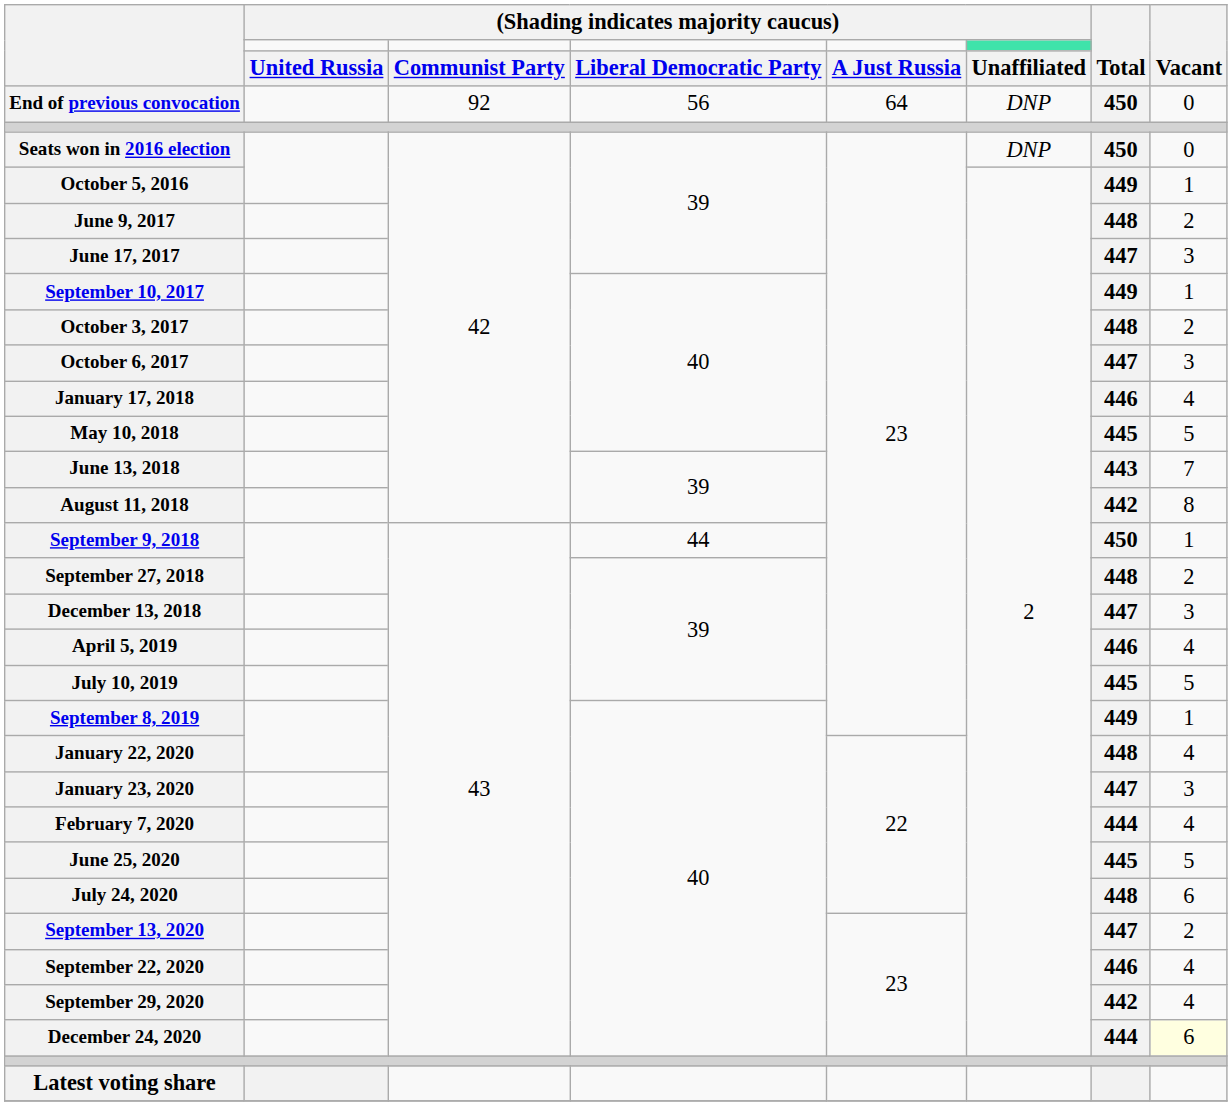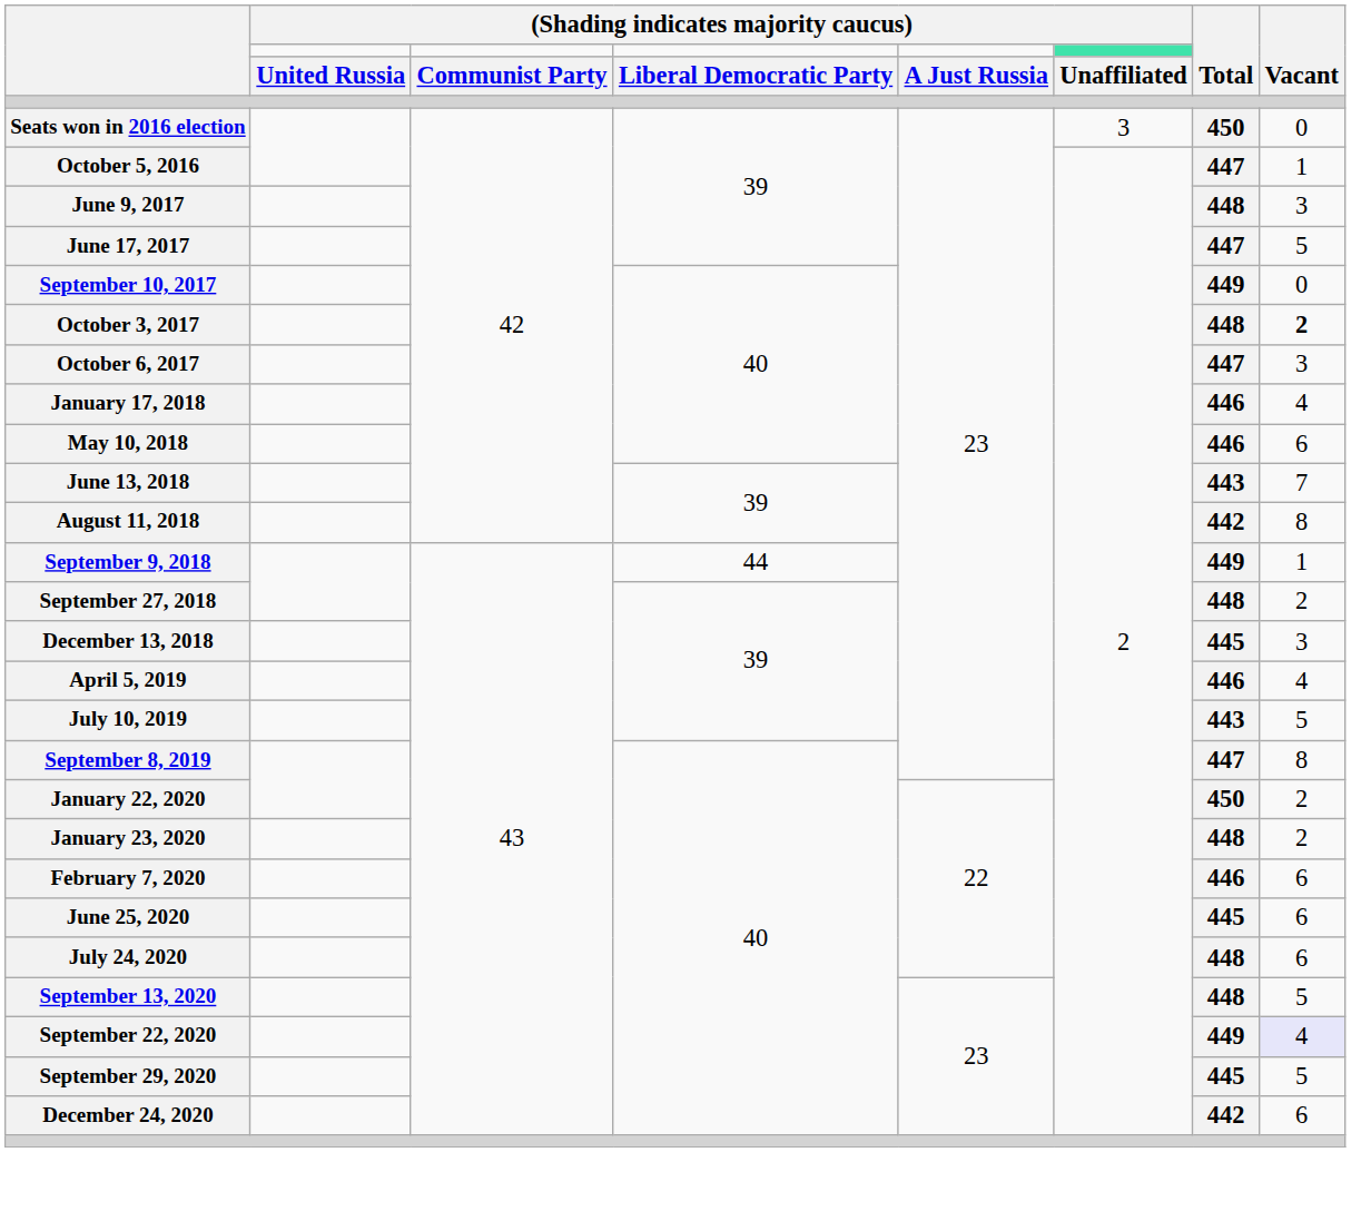- row: End of previous convocation | 92 | 56 | 64 | DNP | 450 | 0
Seats won in 2016 election | column 6: DNP -> 3
October 5, 2016 | Total: 449 -> 447
June 9, 2017 | Vacant: 2 -> 3
June 17, 2017 | Vacant: 3 -> 5
September 10, 2017 | Vacant: 1 -> 0
October 3, 2017 | Vacant: normal -> bold
May 10, 2018 | Total: 445 -> 446
May 10, 2018 | Vacant: 5 -> 6
September 9, 2018 | Total: 450 -> 449
December 13, 2018 | Total: 447 -> 445
July 10, 2019 | Total: 445 -> 443
September 8, 2019 | Total: 449 -> 447
September 8, 2019 | Vacant: 1 -> 8
January 22, 2020 | Total: 448 -> 450
January 22, 2020 | Vacant: 4 -> 2
January 23, 2020 | Total: 447 -> 448
January 23, 2020 | Vacant: 3 -> 2
February 7, 2020 | Total: 444 -> 446
February 7, 2020 | Vacant: 4 -> 6
June 25, 2020 | Vacant: 5 -> 6
September 13, 2020 | Total: 447 -> 448
September 13, 2020 | Vacant: 2 -> 5
September 22, 2020 | Total: 446 -> 449
September 22, 2020 | Vacant: no background -> lavender background
September 29, 2020 | Total: 442 -> 445
September 29, 2020 | Vacant: 4 -> 5
December 24, 2020 | Total: 444 -> 442
December 24, 2020 | Vacant: lightyellow background -> no background
- row: Latest voting share
